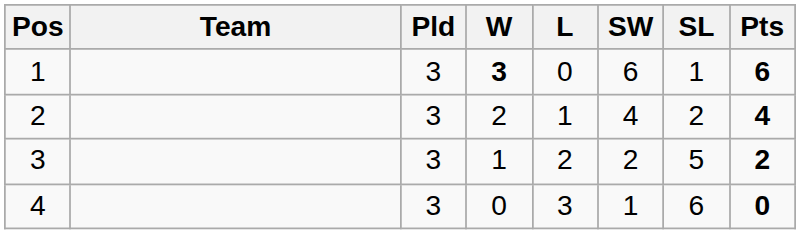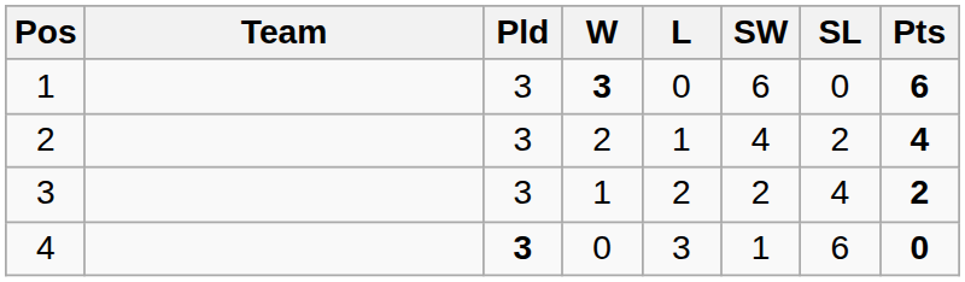row 2 | SL: 1 -> 0
row 4 | SL: 5 -> 4
row 5 | Pld: normal -> bold
